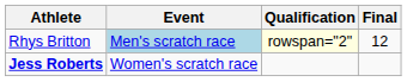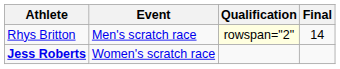Rhys Britton | Event: lightblue background -> no background
Rhys Britton | Final: 12 -> 14
